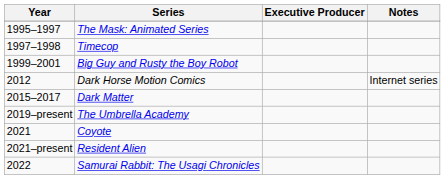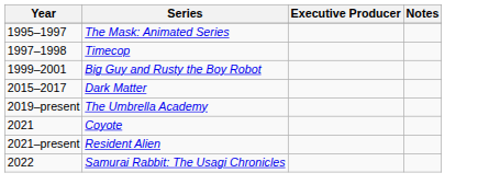- row: 2012 | Dark Horse Motion Comics | Internet series
